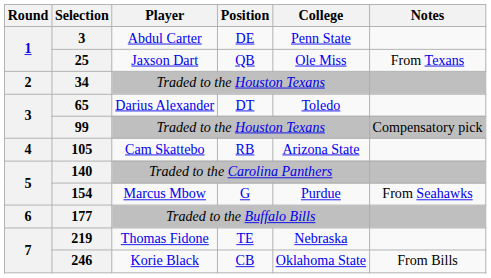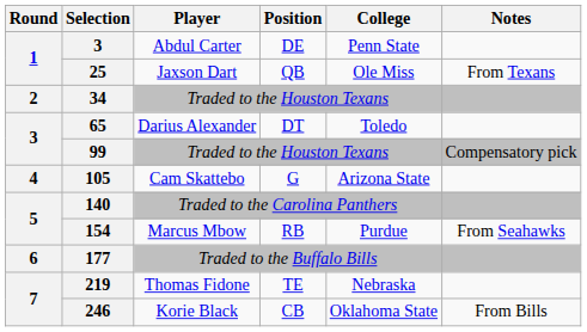Cam Skattebo | Position: RB -> G
Marcus Mbow | Position: G -> RB
